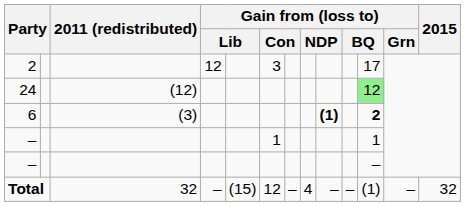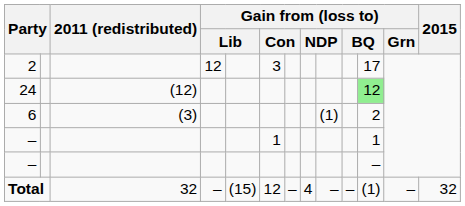6 | column 9: bold -> normal
6 | column 11: bold -> normal
